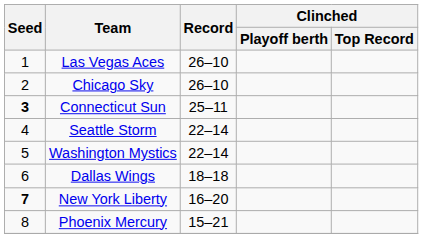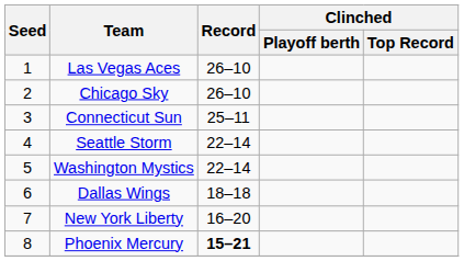Connecticut Sun | Seed: bold -> normal
New York Liberty | Seed: bold -> normal
Phoenix Mercury | Record: normal -> bold
